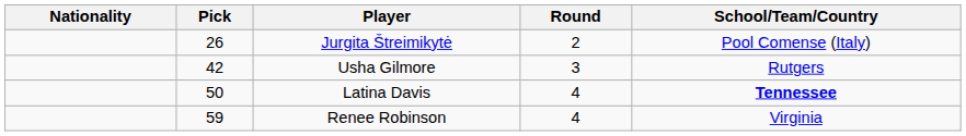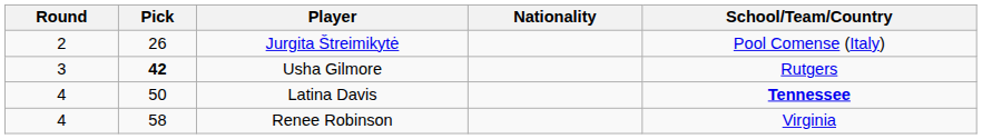columns swapped: Round <-> Nationality
Usha Gilmore | Pick: normal -> bold
Renee Robinson | Pick: 59 -> 58
